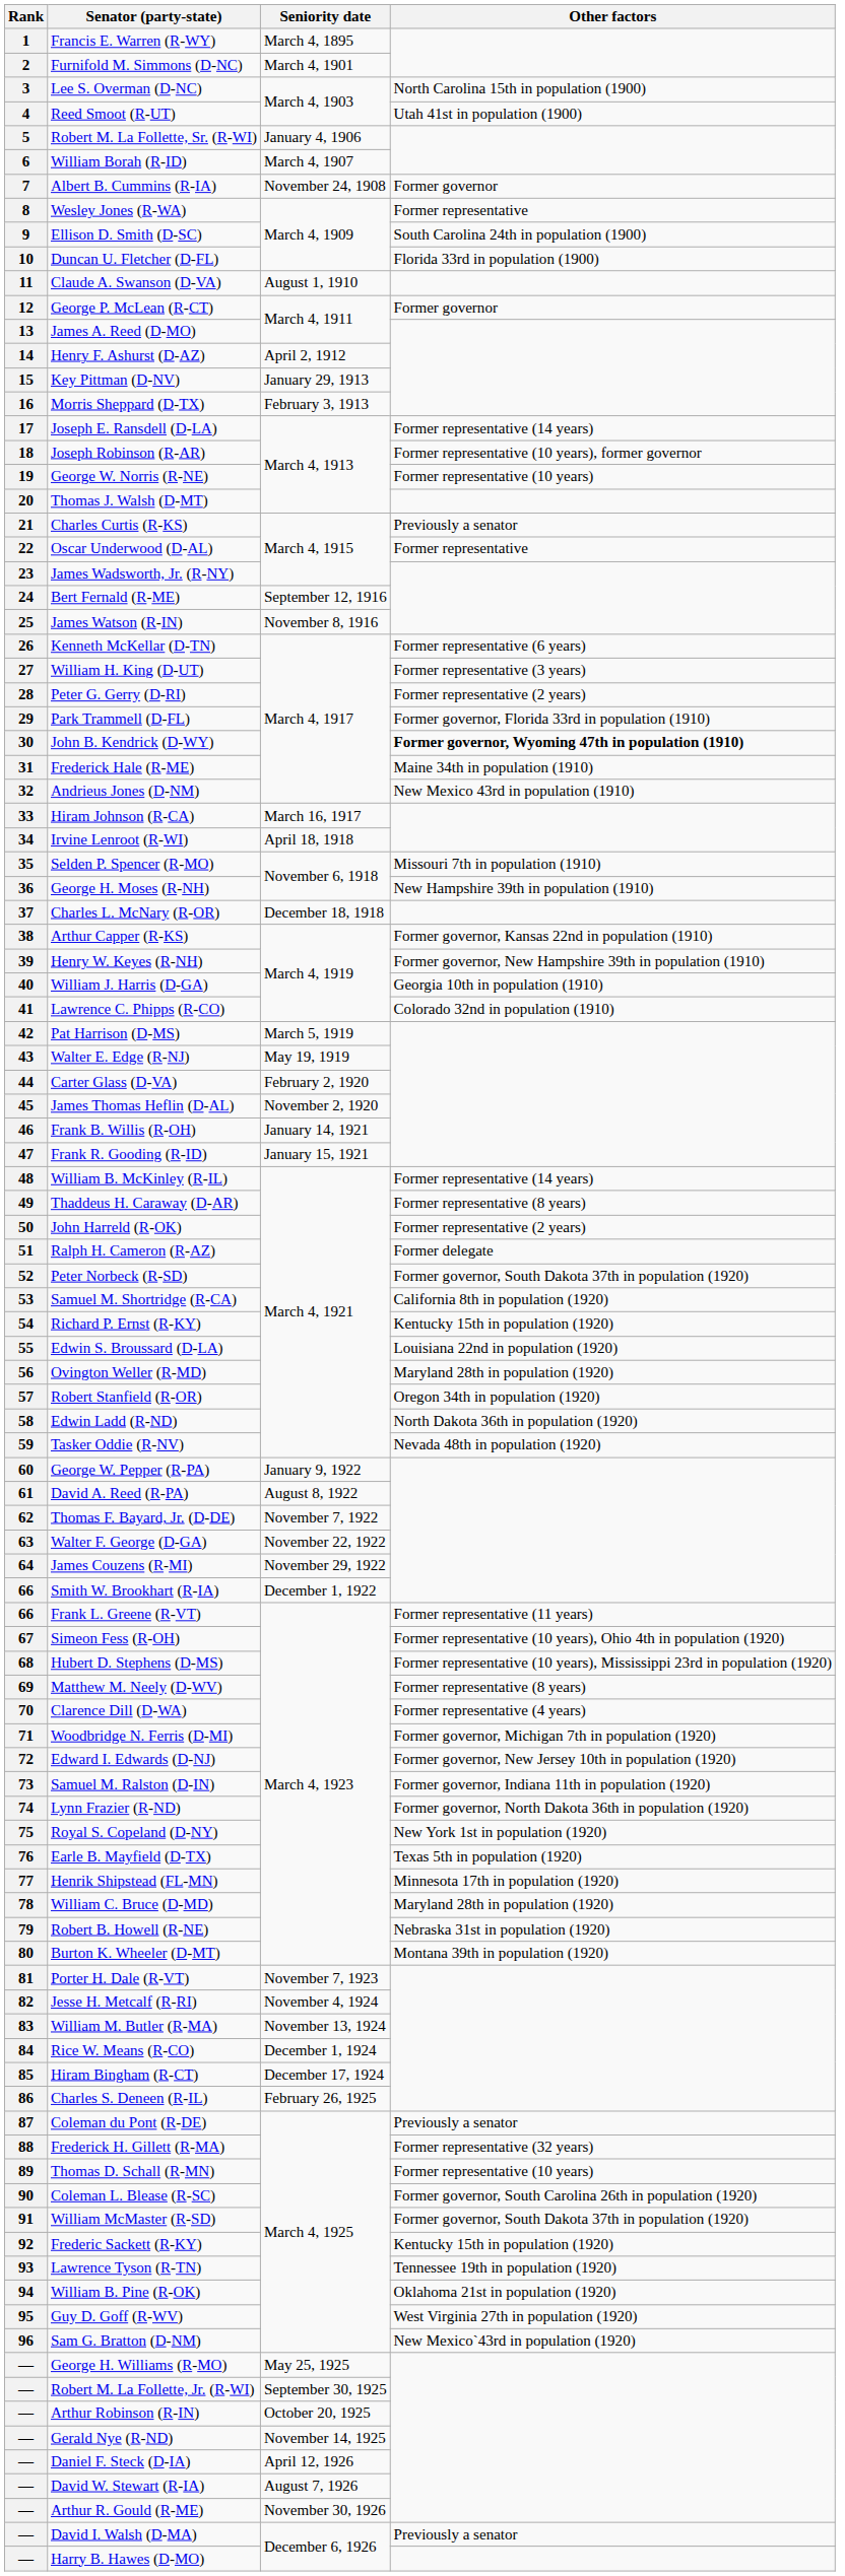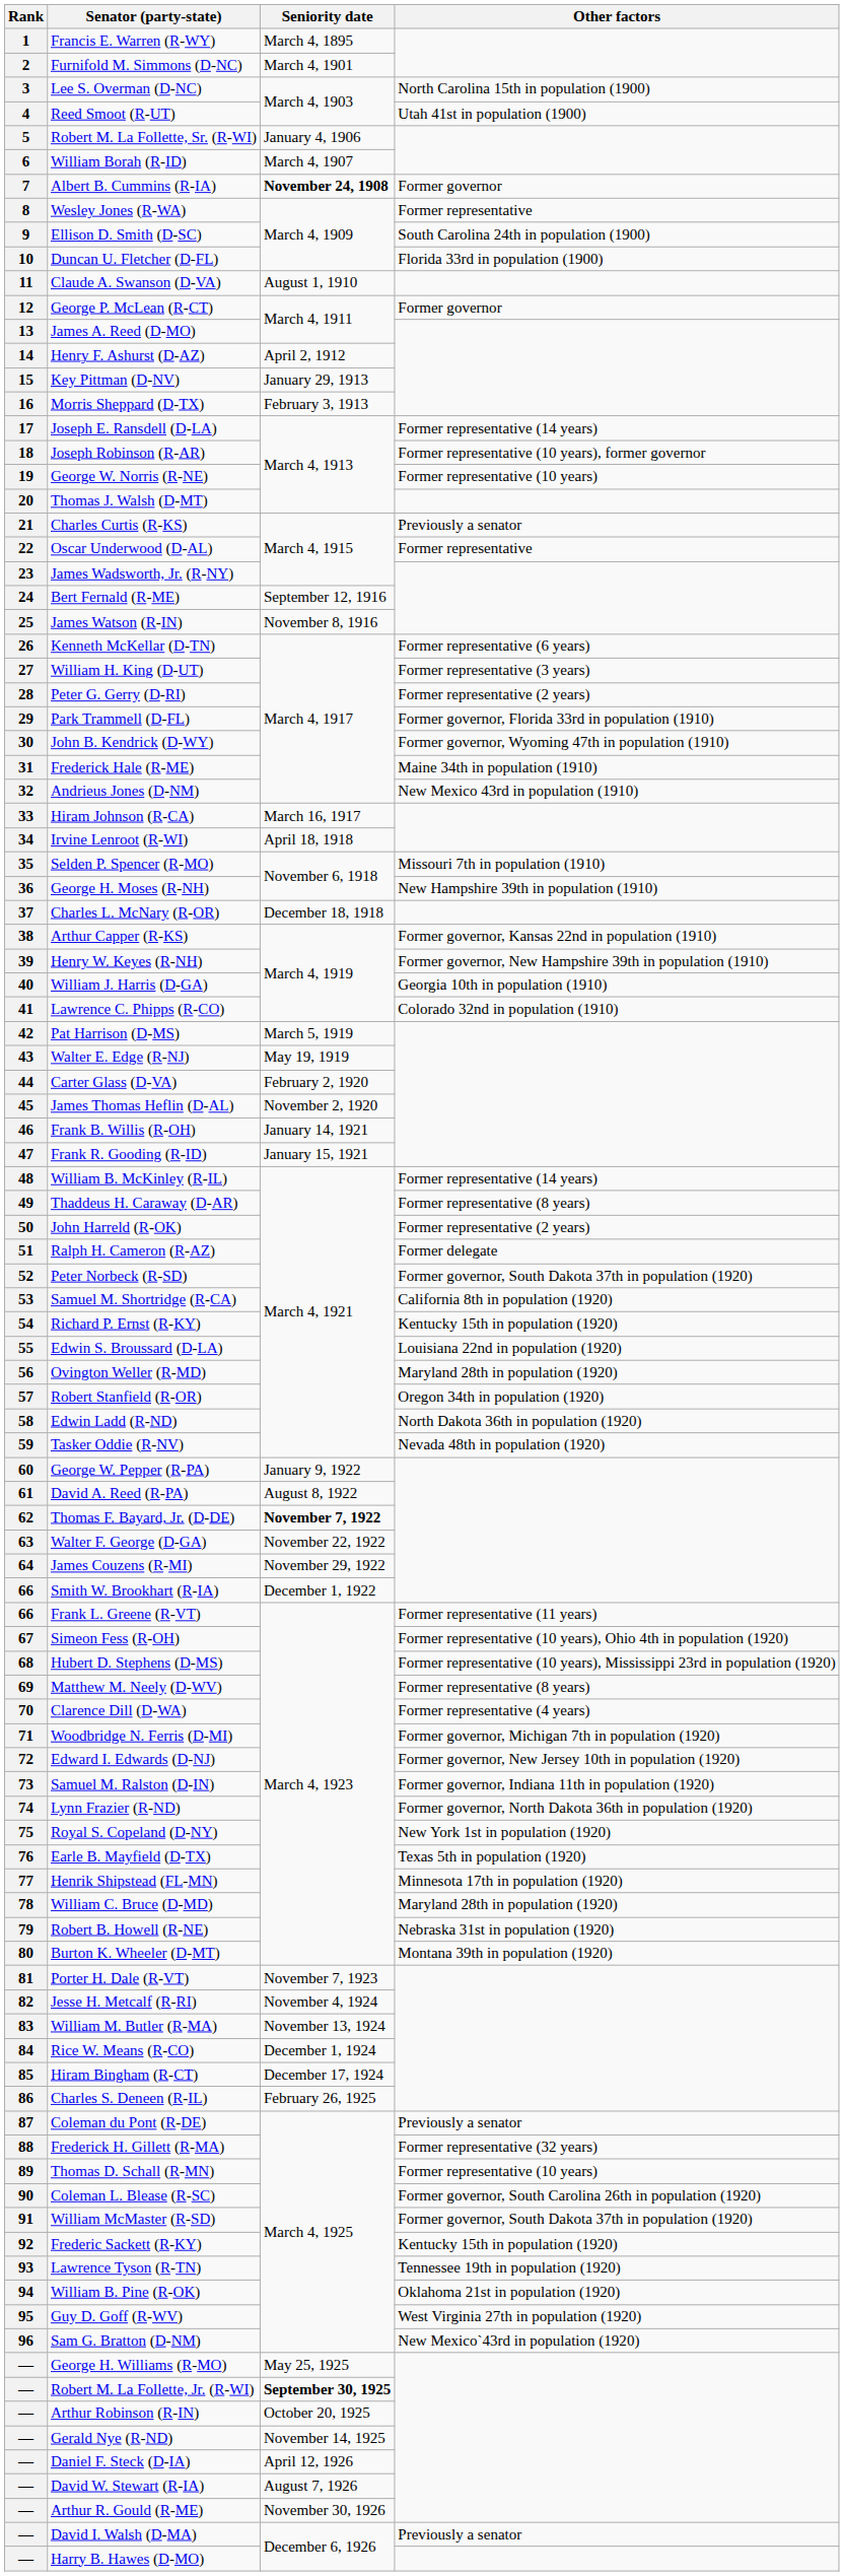7 | Seniority date: normal -> bold
30 | Other factors: bold -> normal
62 | Seniority date: normal -> bold
— / Robert M. La Follette, Jr. (R-WI) | Seniority date: normal -> bold
